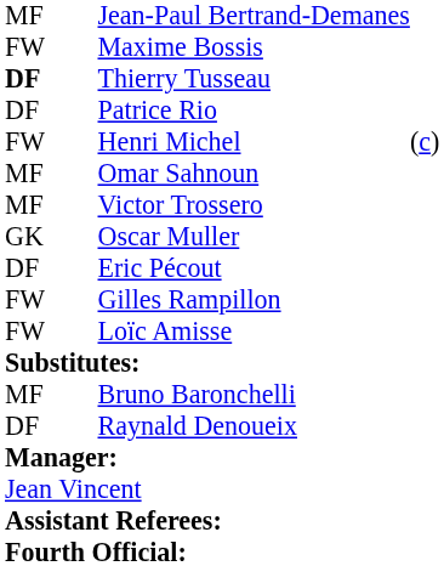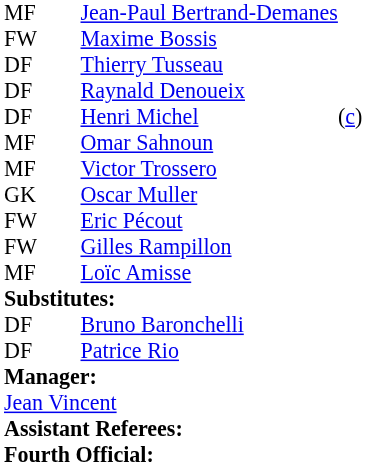Thierry Tusseau | column 1: bold -> normal
rows swapped: Patrice Rio <-> Raynald Denoueix
Henri Michel | column 1: FW -> DF
Eric Pécout | column 1: DF -> FW
Loïc Amisse | column 1: FW -> MF
Bruno Baronchelli | column 1: MF -> DF
